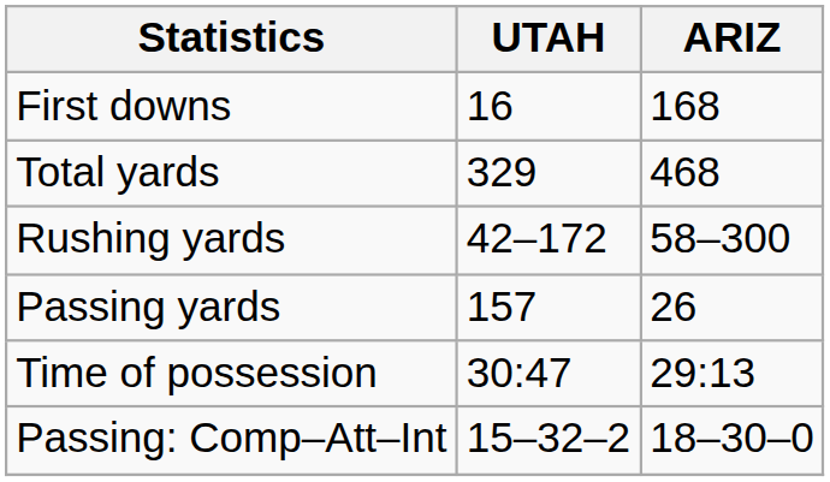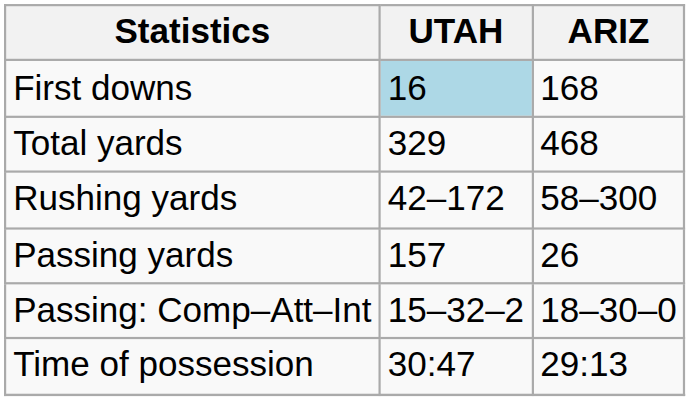First downs | UTAH: no background -> lightblue background
rows swapped: Passing: Comp–Att–Int <-> Time of possession
